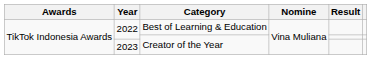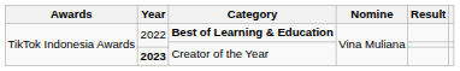2022 / Best of Learning & Education | Category: normal -> bold
2023 | Year: normal -> bold
